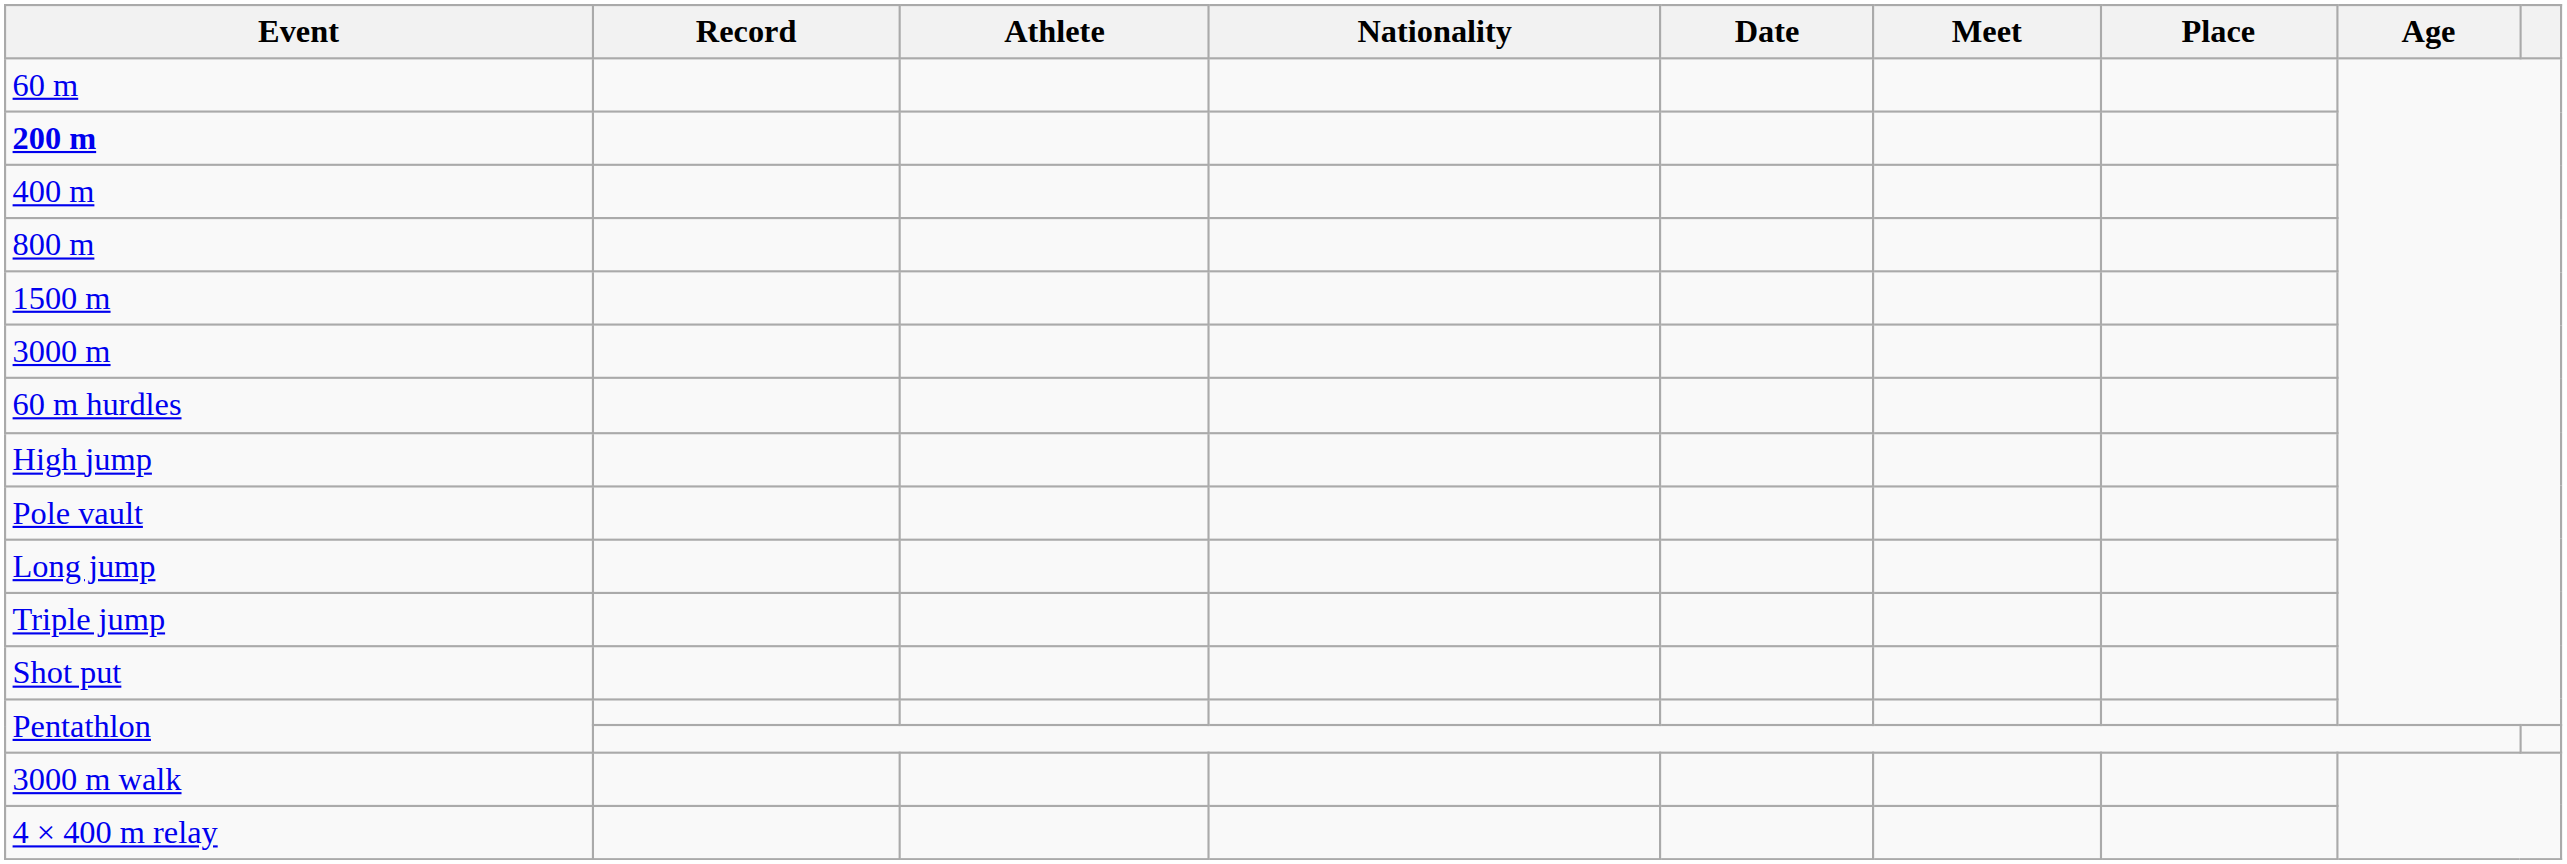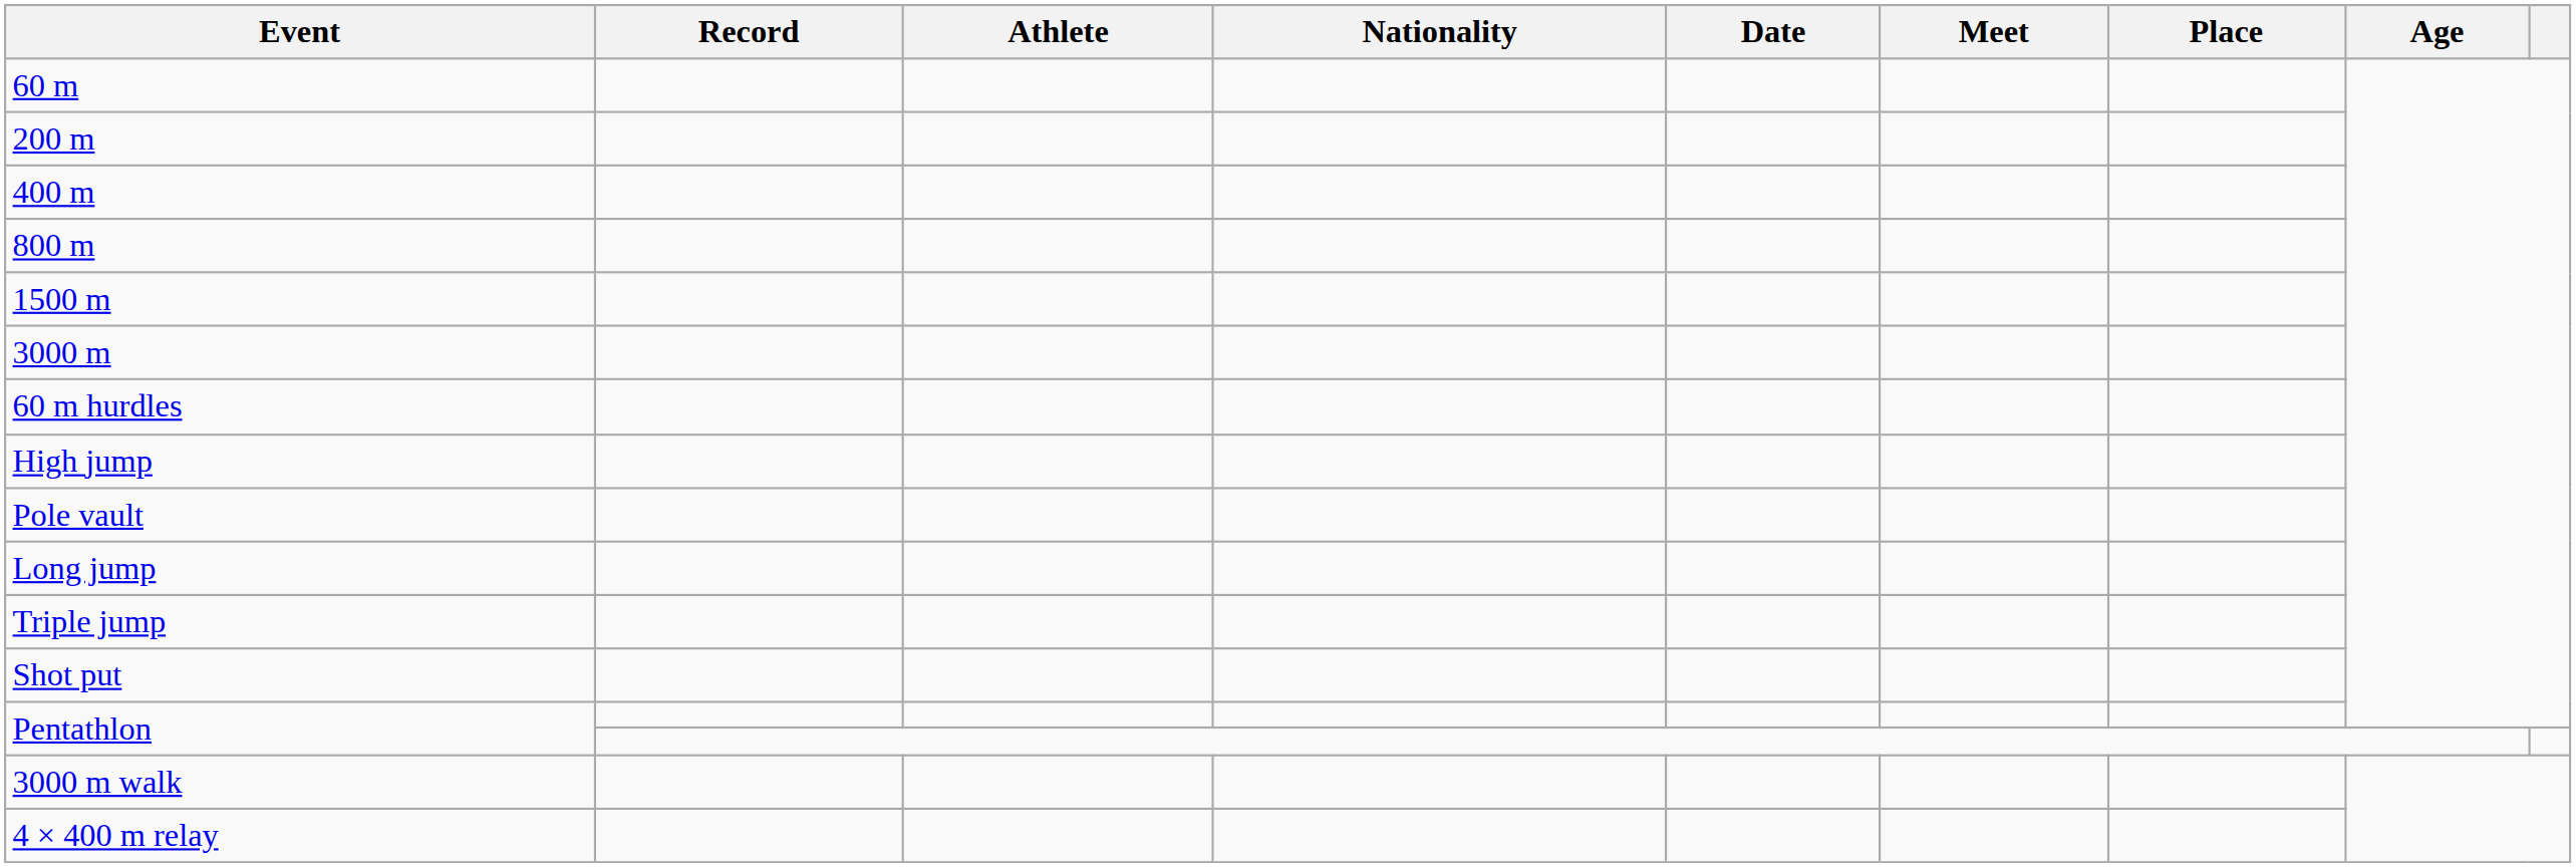200 m | Event: bold -> normal
